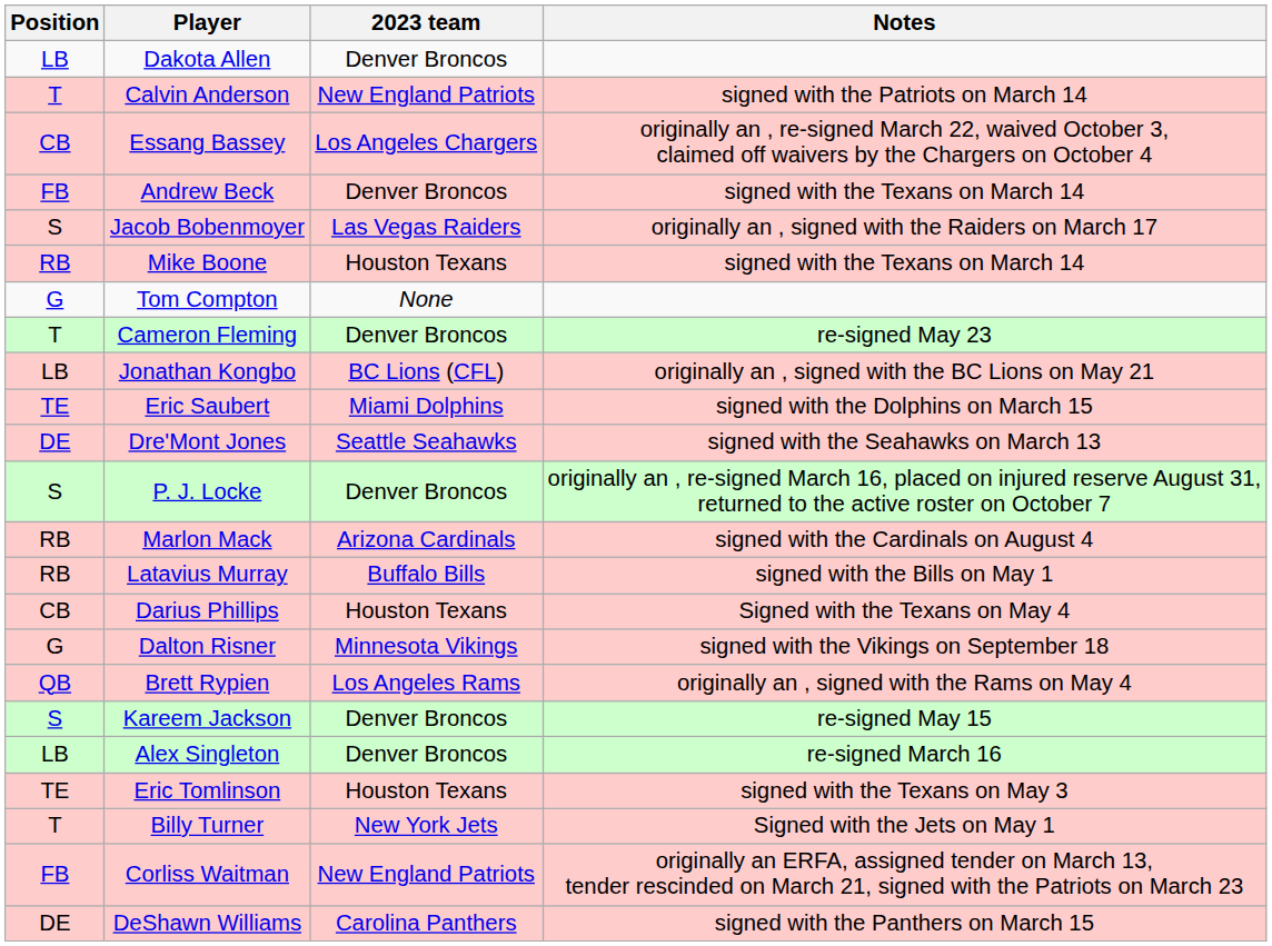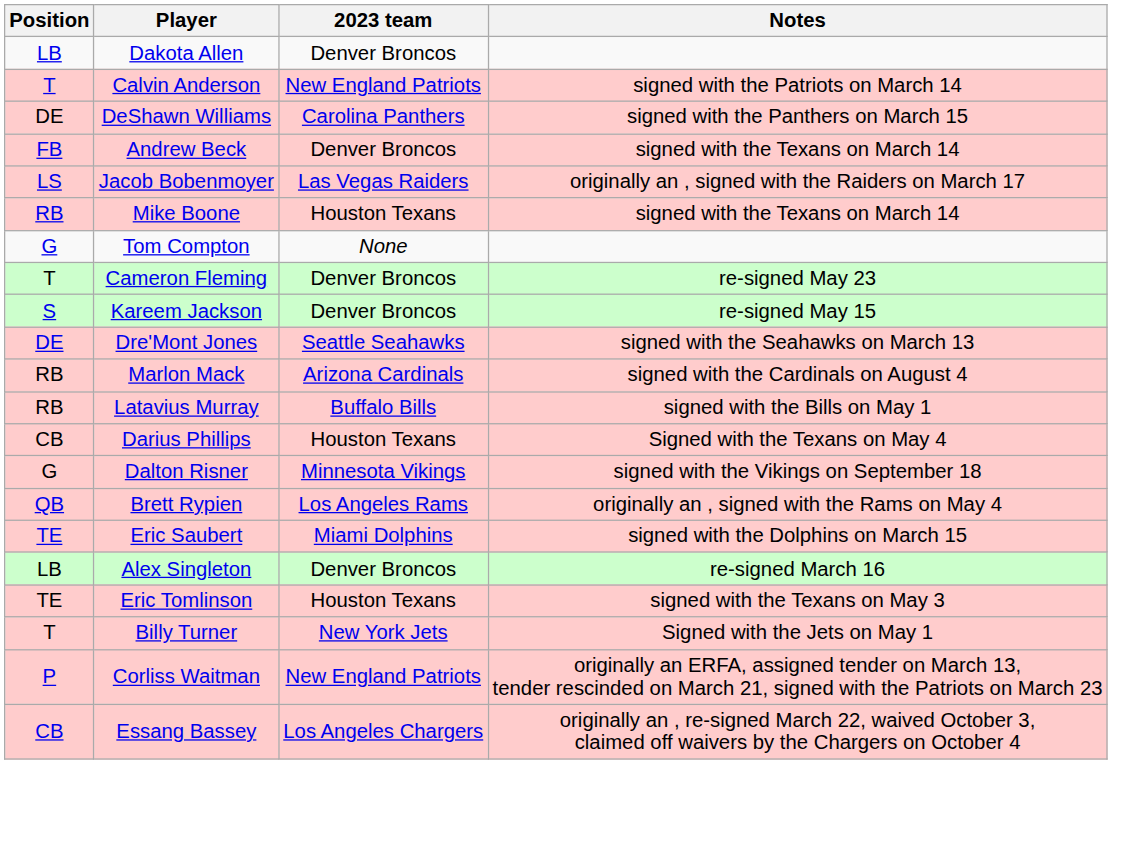rows swapped: Essang Bassey <-> DeShawn Williams
Jacob Bobenmoyer | Position: S -> LS
- row: LB | Jonathan Kongbo | BC Lions (CFL) | originally an , signed with the BC Lions on May 21
rows swapped: Kareem Jackson <-> Eric Saubert
- row: S | P. J. Locke | Denver Broncos | originally an , re-signed March 16, placed on injured reserve August 31, returned to the active roster on October 7
Corliss Waitman | Position: FB -> P
